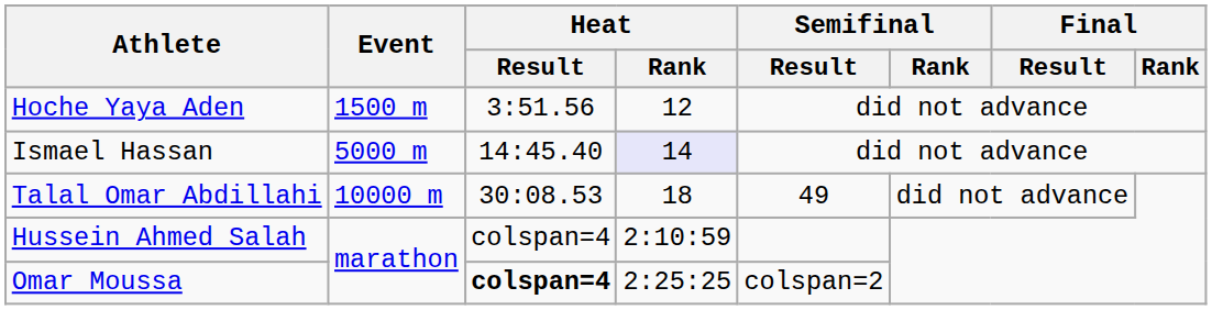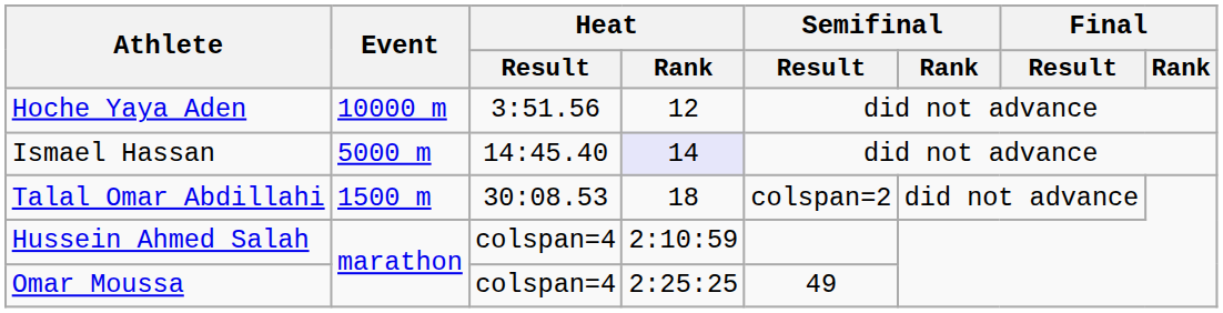Hoche Yaya Aden | Event: 1500 m -> 10000 m
Talal Omar Abdillahi | Event: 10000 m -> 1500 m
Talal Omar Abdillahi | Semifinal / Result: 49 -> colspan=2
Omar Moussa | Heat / Result: bold -> normal
Omar Moussa | Semifinal / Result: colspan=2 -> 49
